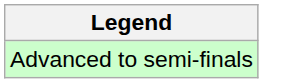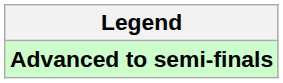row 2 | column 1: normal -> bold
